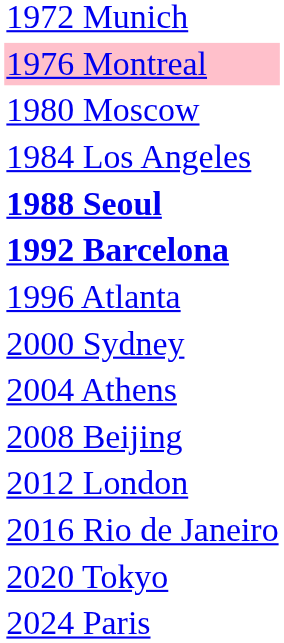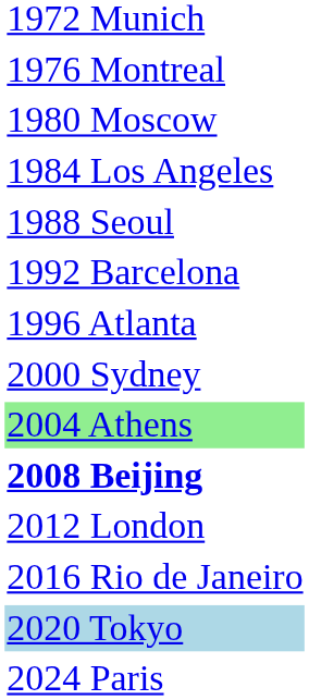1976 Montreal | column 1: pink background -> no background
1988 Seoul | column 1: bold -> normal
1992 Barcelona | column 1: bold -> normal
2004 Athens | column 1: no background -> lightgreen background
2008 Beijing | column 1: normal -> bold
2020 Tokyo | column 1: no background -> lightblue background
